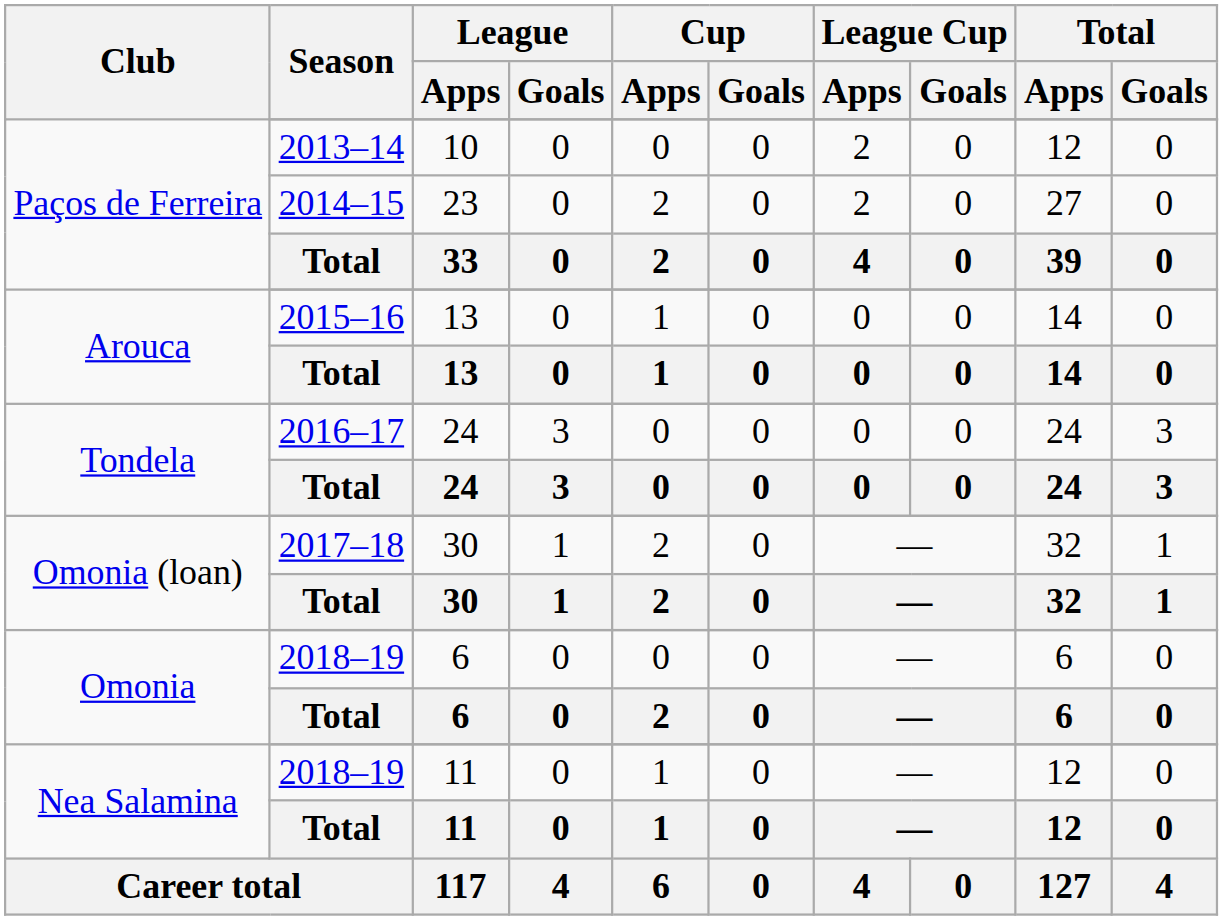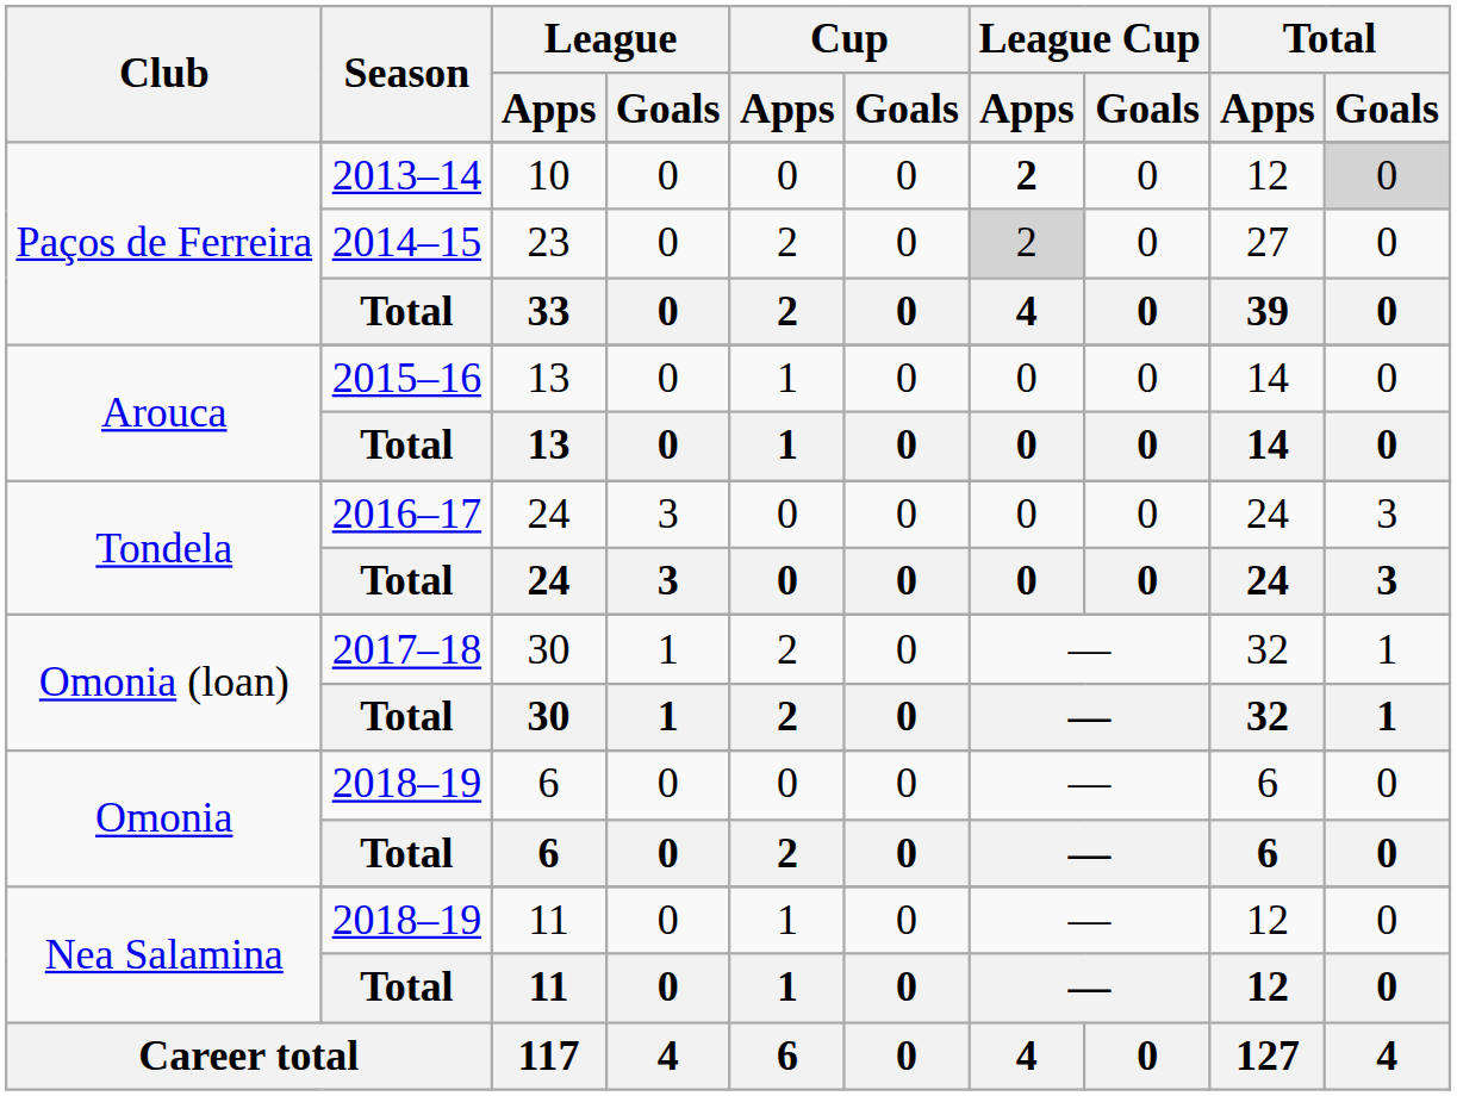10 | League Cup / Apps: normal -> bold
10 | Total / Goals: no background -> lightgrey background
23 | League Cup / Apps: no background -> lightgrey background
